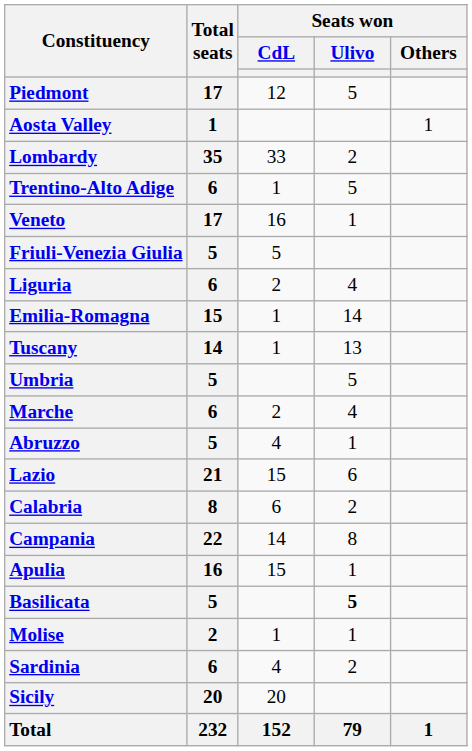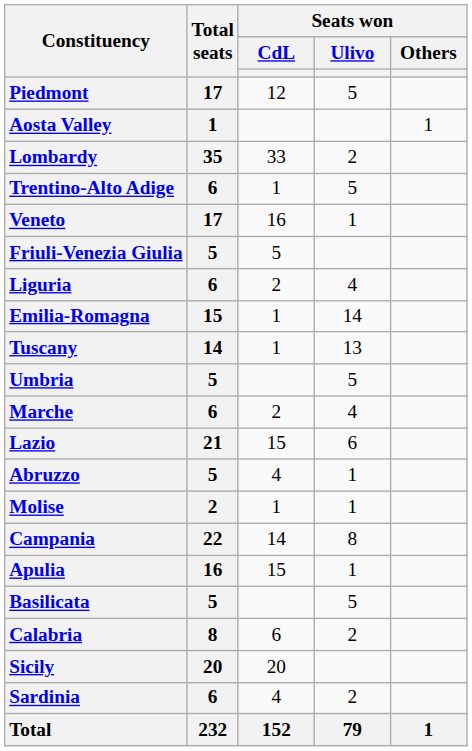rows swapped: Lazio <-> Abruzzo
rows swapped: Molise <-> Calabria
Basilicata | Seats won / Ulivo: bold -> normal
rows swapped: Sicily <-> Sardinia
